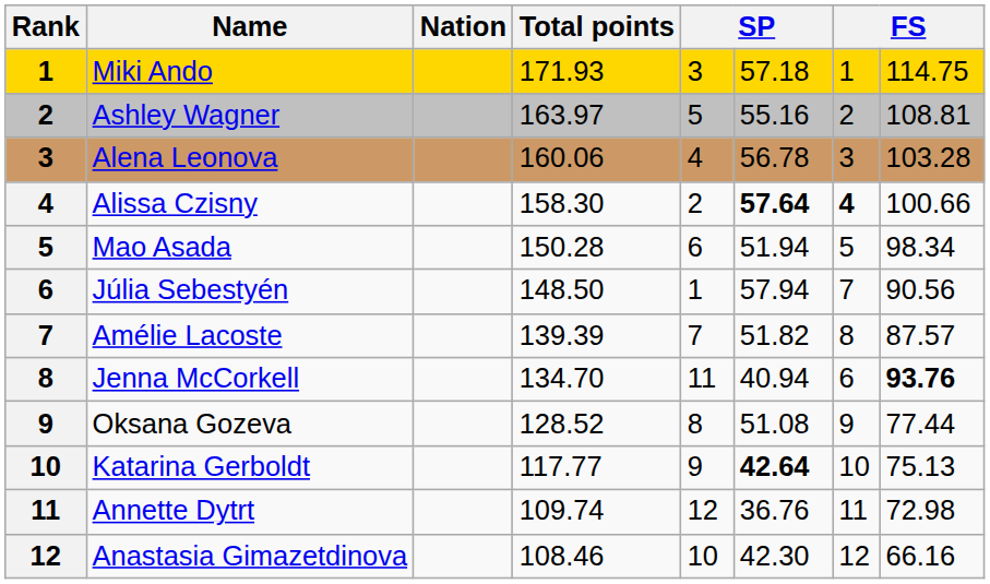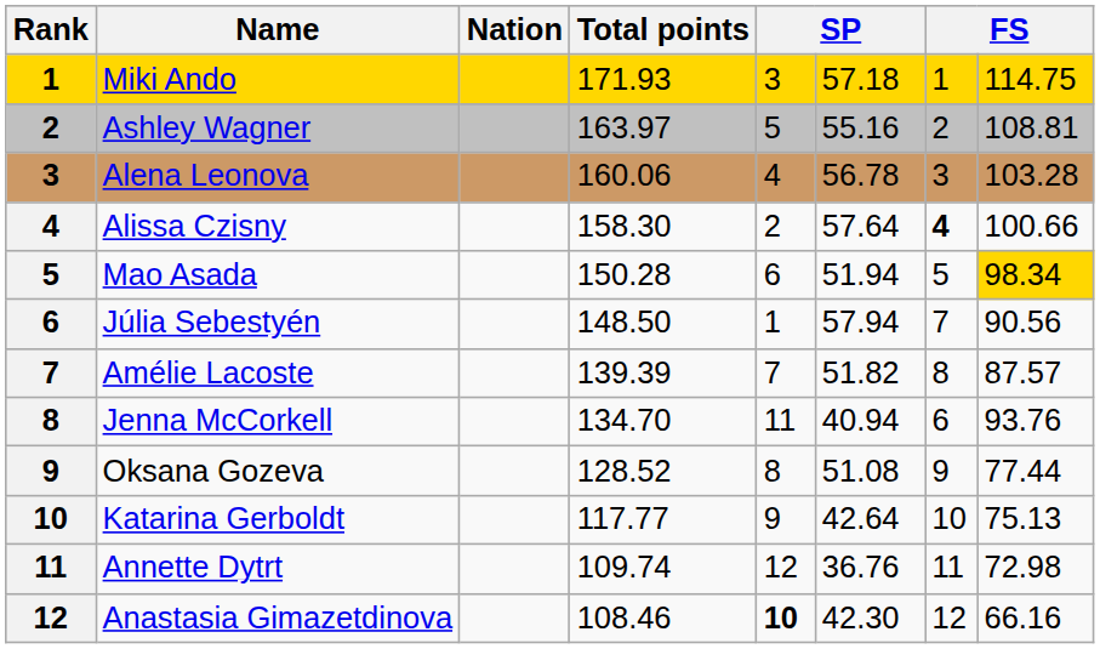Alissa Czisny | column 6: bold -> normal
Mao Asada | column 8: no background -> gold background
Jenna McCorkell | column 8: bold -> normal
Katarina Gerboldt | column 6: bold -> normal
Anastasia Gimazetdinova | column 5: normal -> bold
